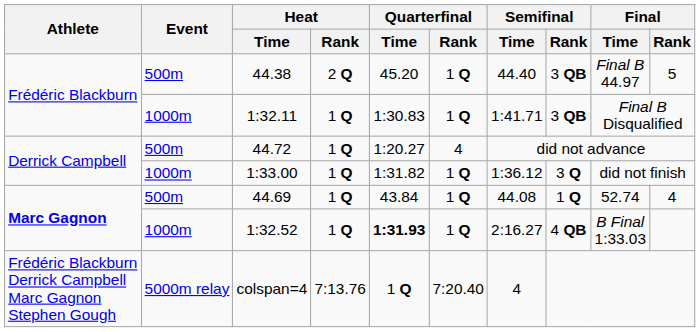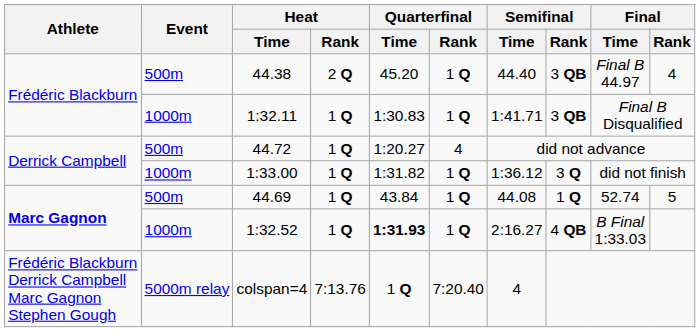44.38 | Final / Rank: 5 -> 4
44.69 | Final / Rank: 4 -> 5
